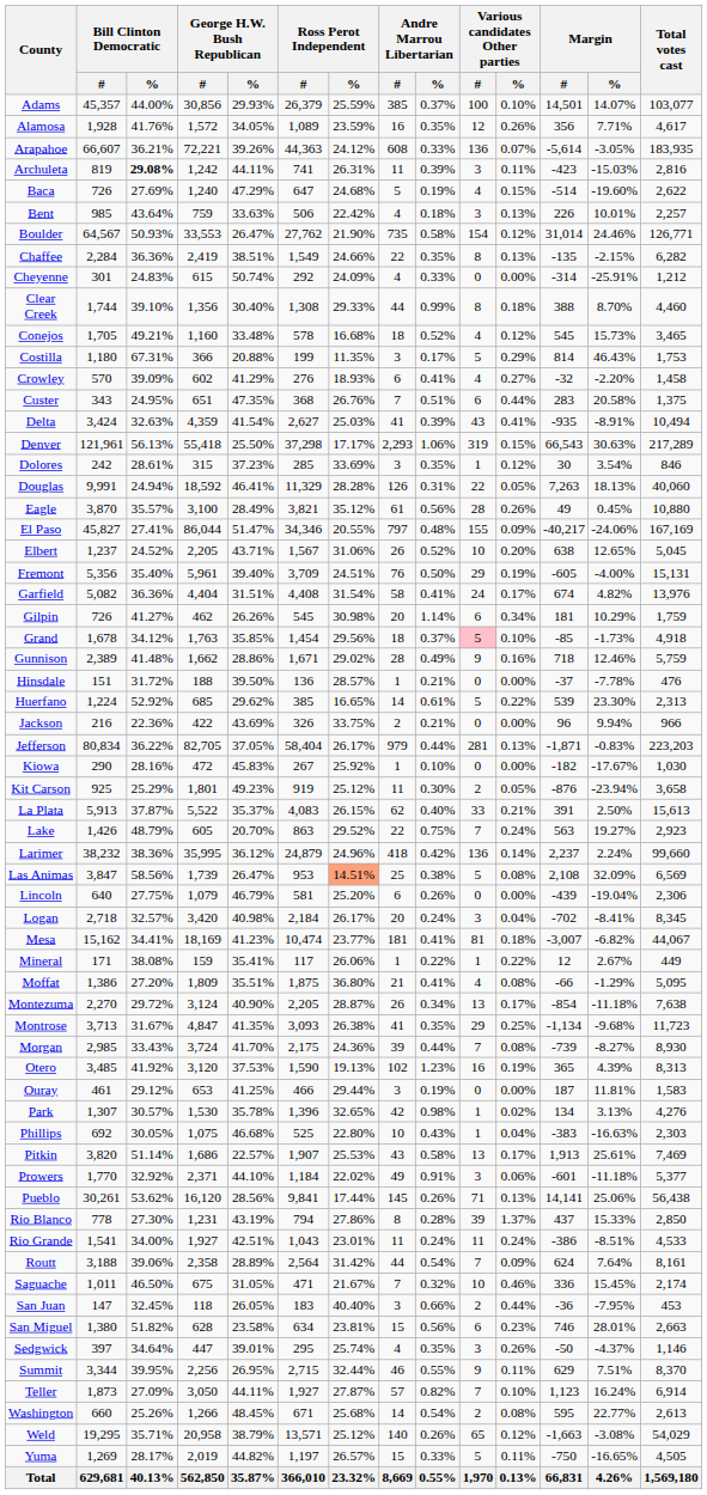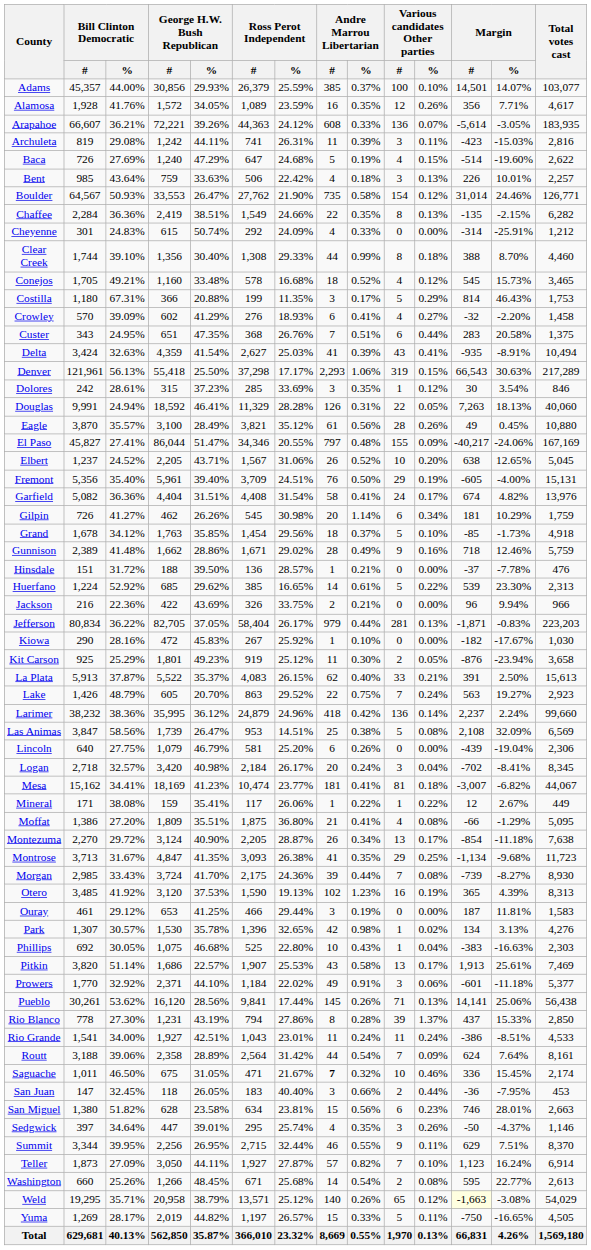Archuleta | Bill Clinton Democratic / %: bold -> normal
Grand | Various candidates Other parties / #: pink background -> no background
Las Animas | Ross Perot Independent / %: lightsalmon background -> no background
Saguache | Andre Marrou Libertarian / #: normal -> bold
Weld | Margin / #: no background -> lightyellow background
